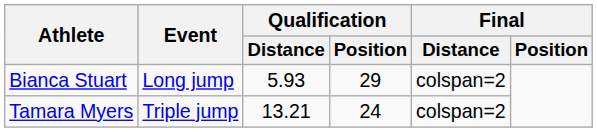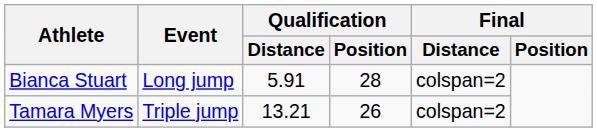Bianca Stuart | Qualification / Distance: 5.93 -> 5.91
Bianca Stuart | Qualification / Position: 29 -> 28
Tamara Myers | Qualification / Position: 24 -> 26
